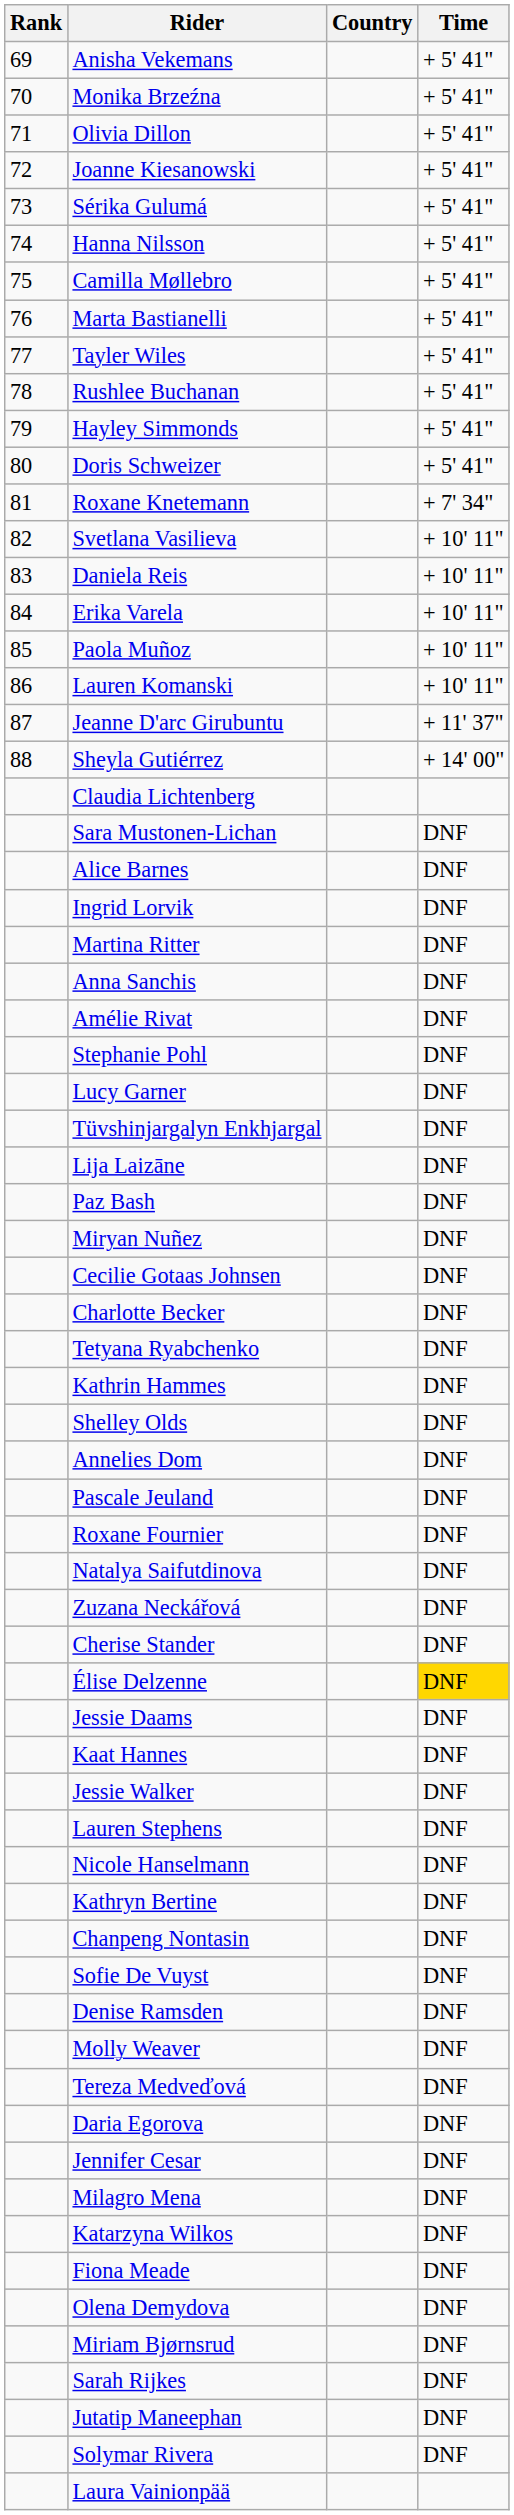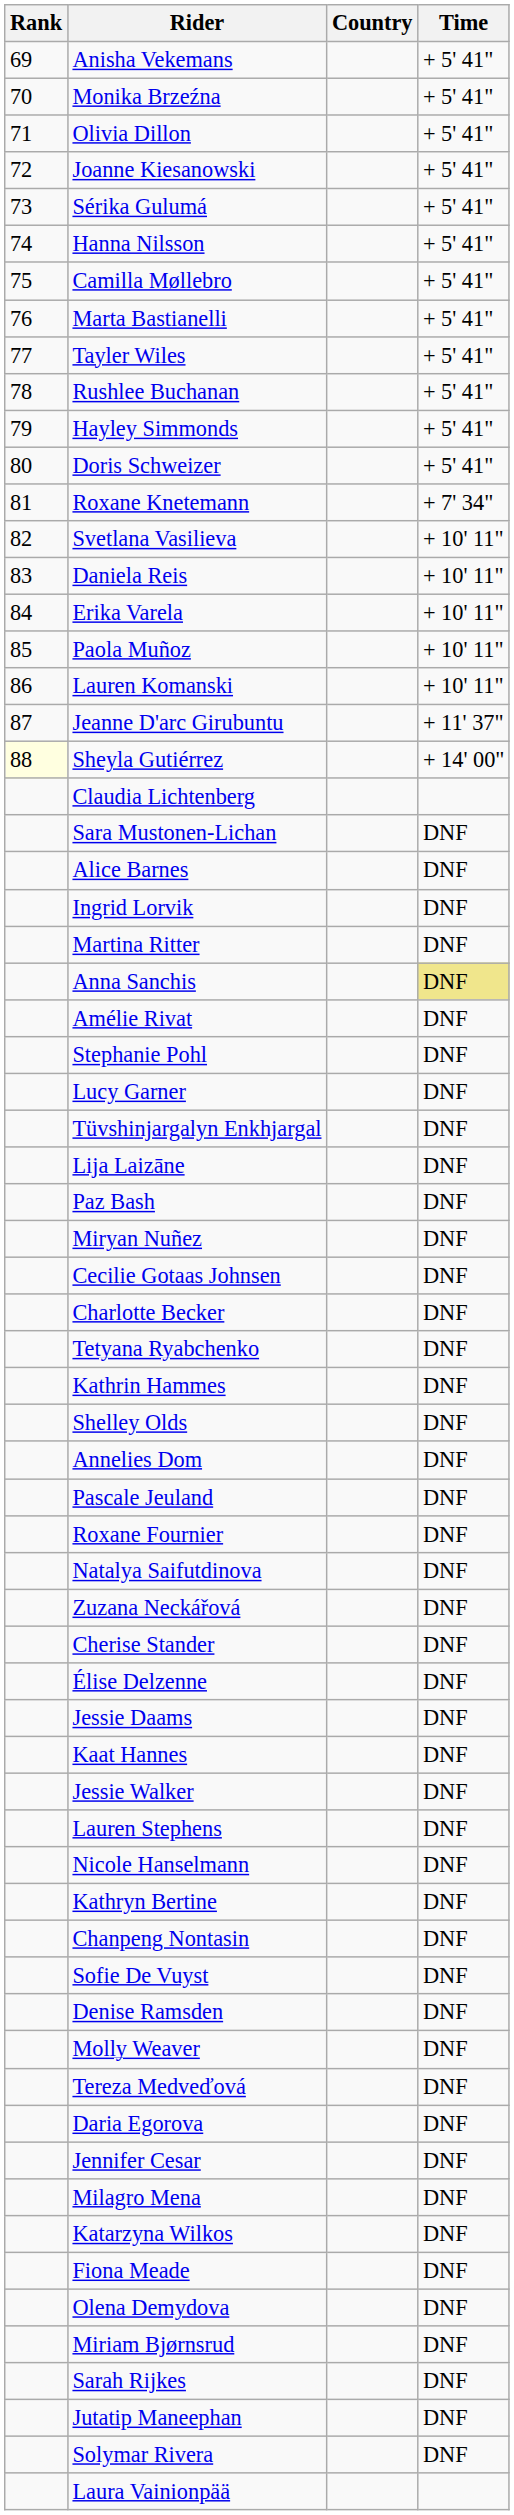Sheyla Gutiérrez | Rank: no background -> lightyellow background
Anna Sanchis | Time: no background -> khaki background
Élise Delzenne | Time: gold background -> no background
